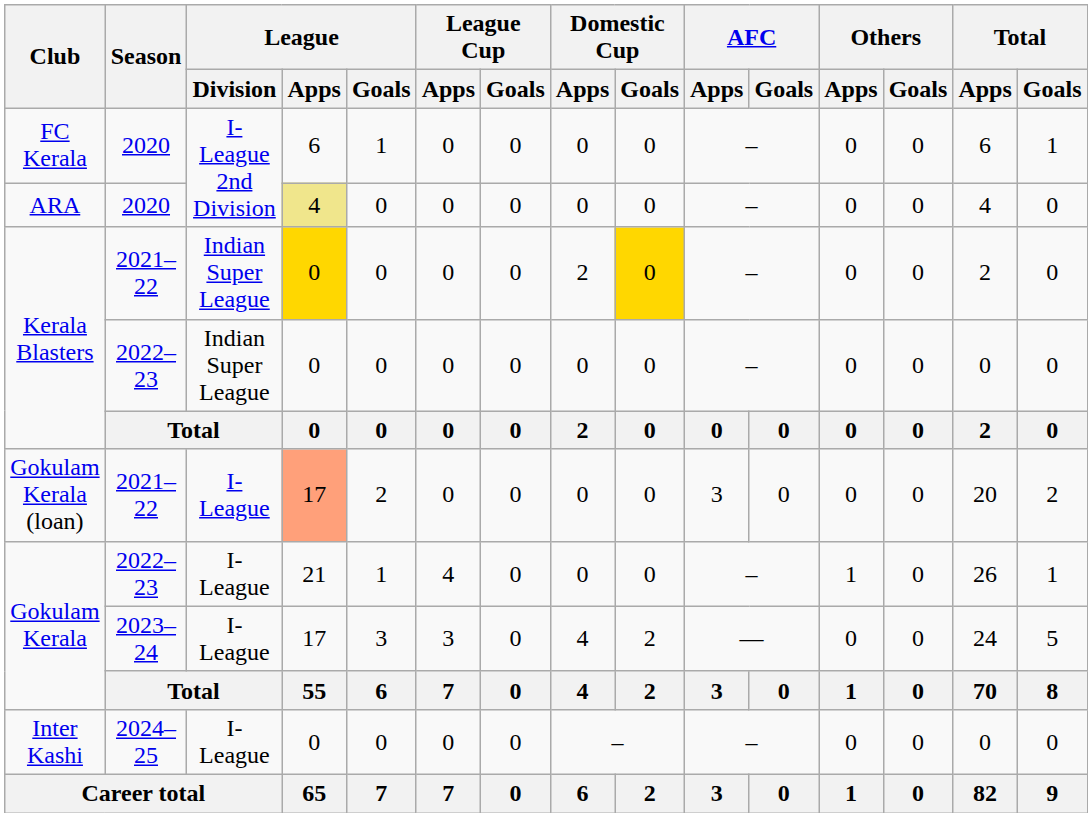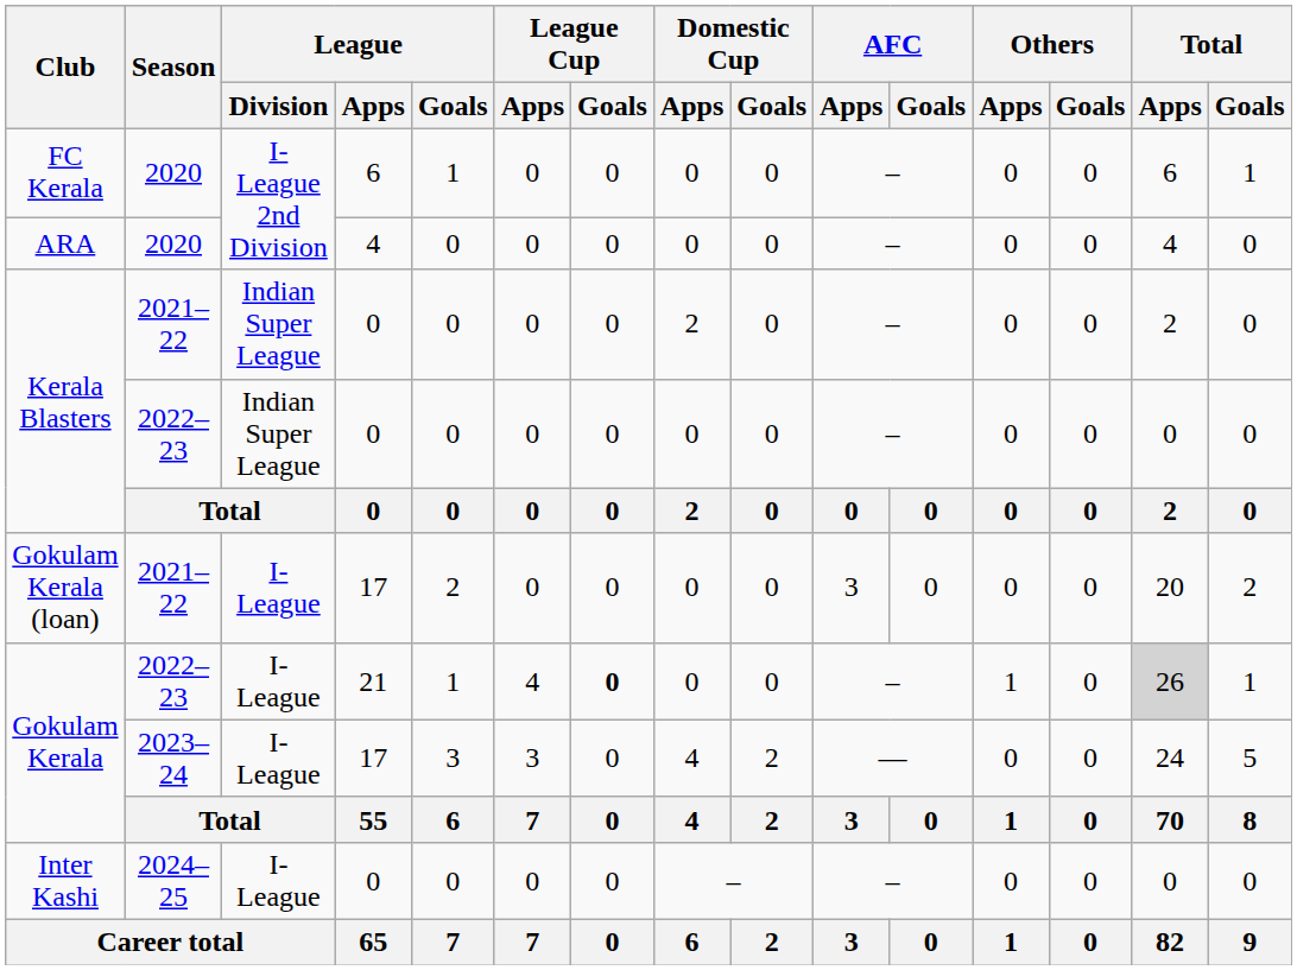ARA | League / Apps: khaki background -> no background
Kerala Blasters / 2021–22 | League / Apps: gold background -> no background
Kerala Blasters / 2021–22 | Domestic Cup / Goals: gold background -> no background
Gokulam Kerala (loan) | League / Apps: lightsalmon background -> no background
Gokulam Kerala / 2022–23 | League Cup / Goals: normal -> bold
Gokulam Kerala / 2022–23 | Total / Apps: no background -> lightgrey background
